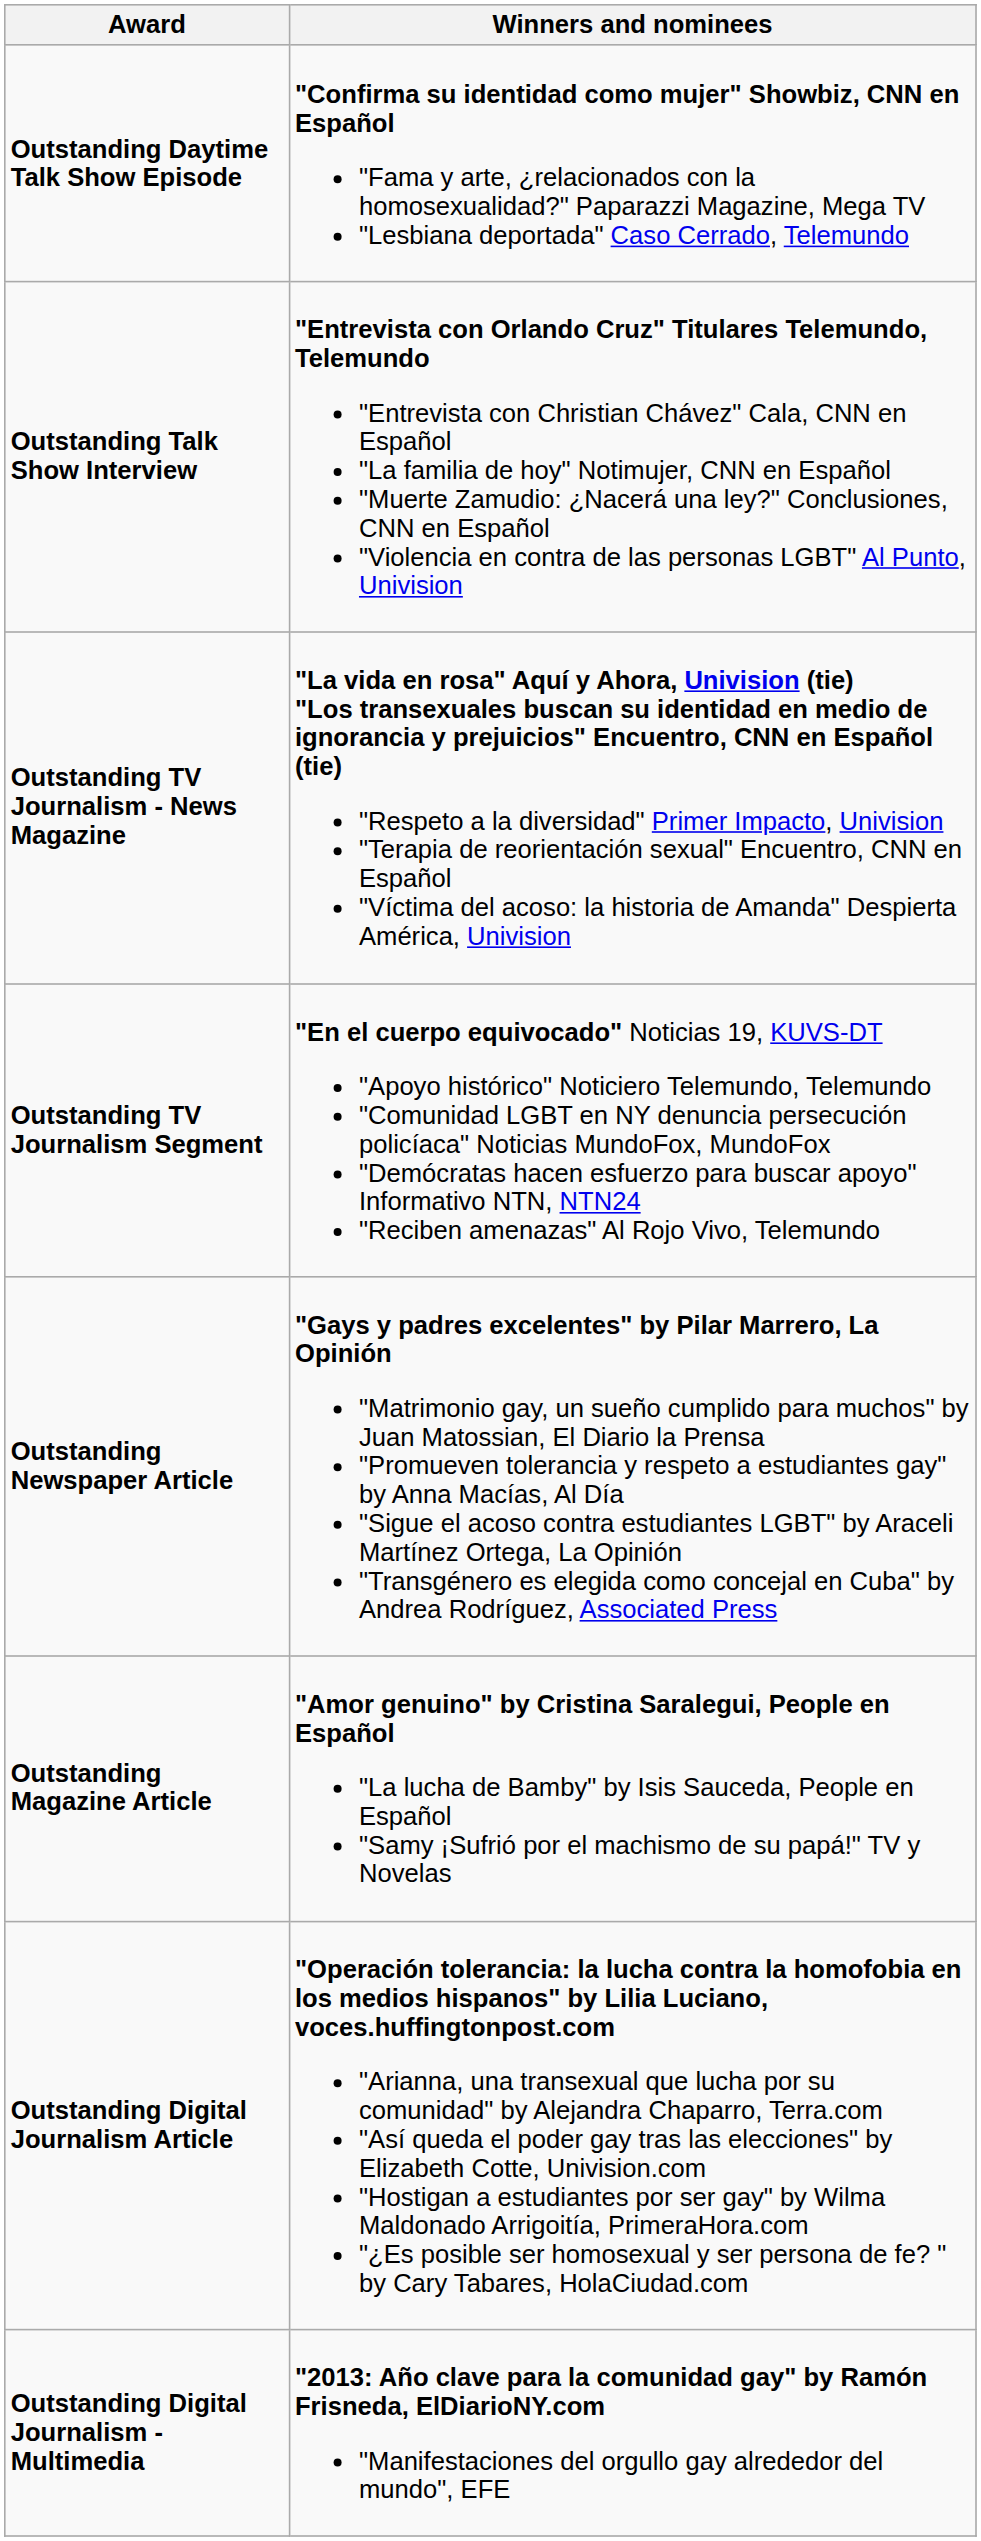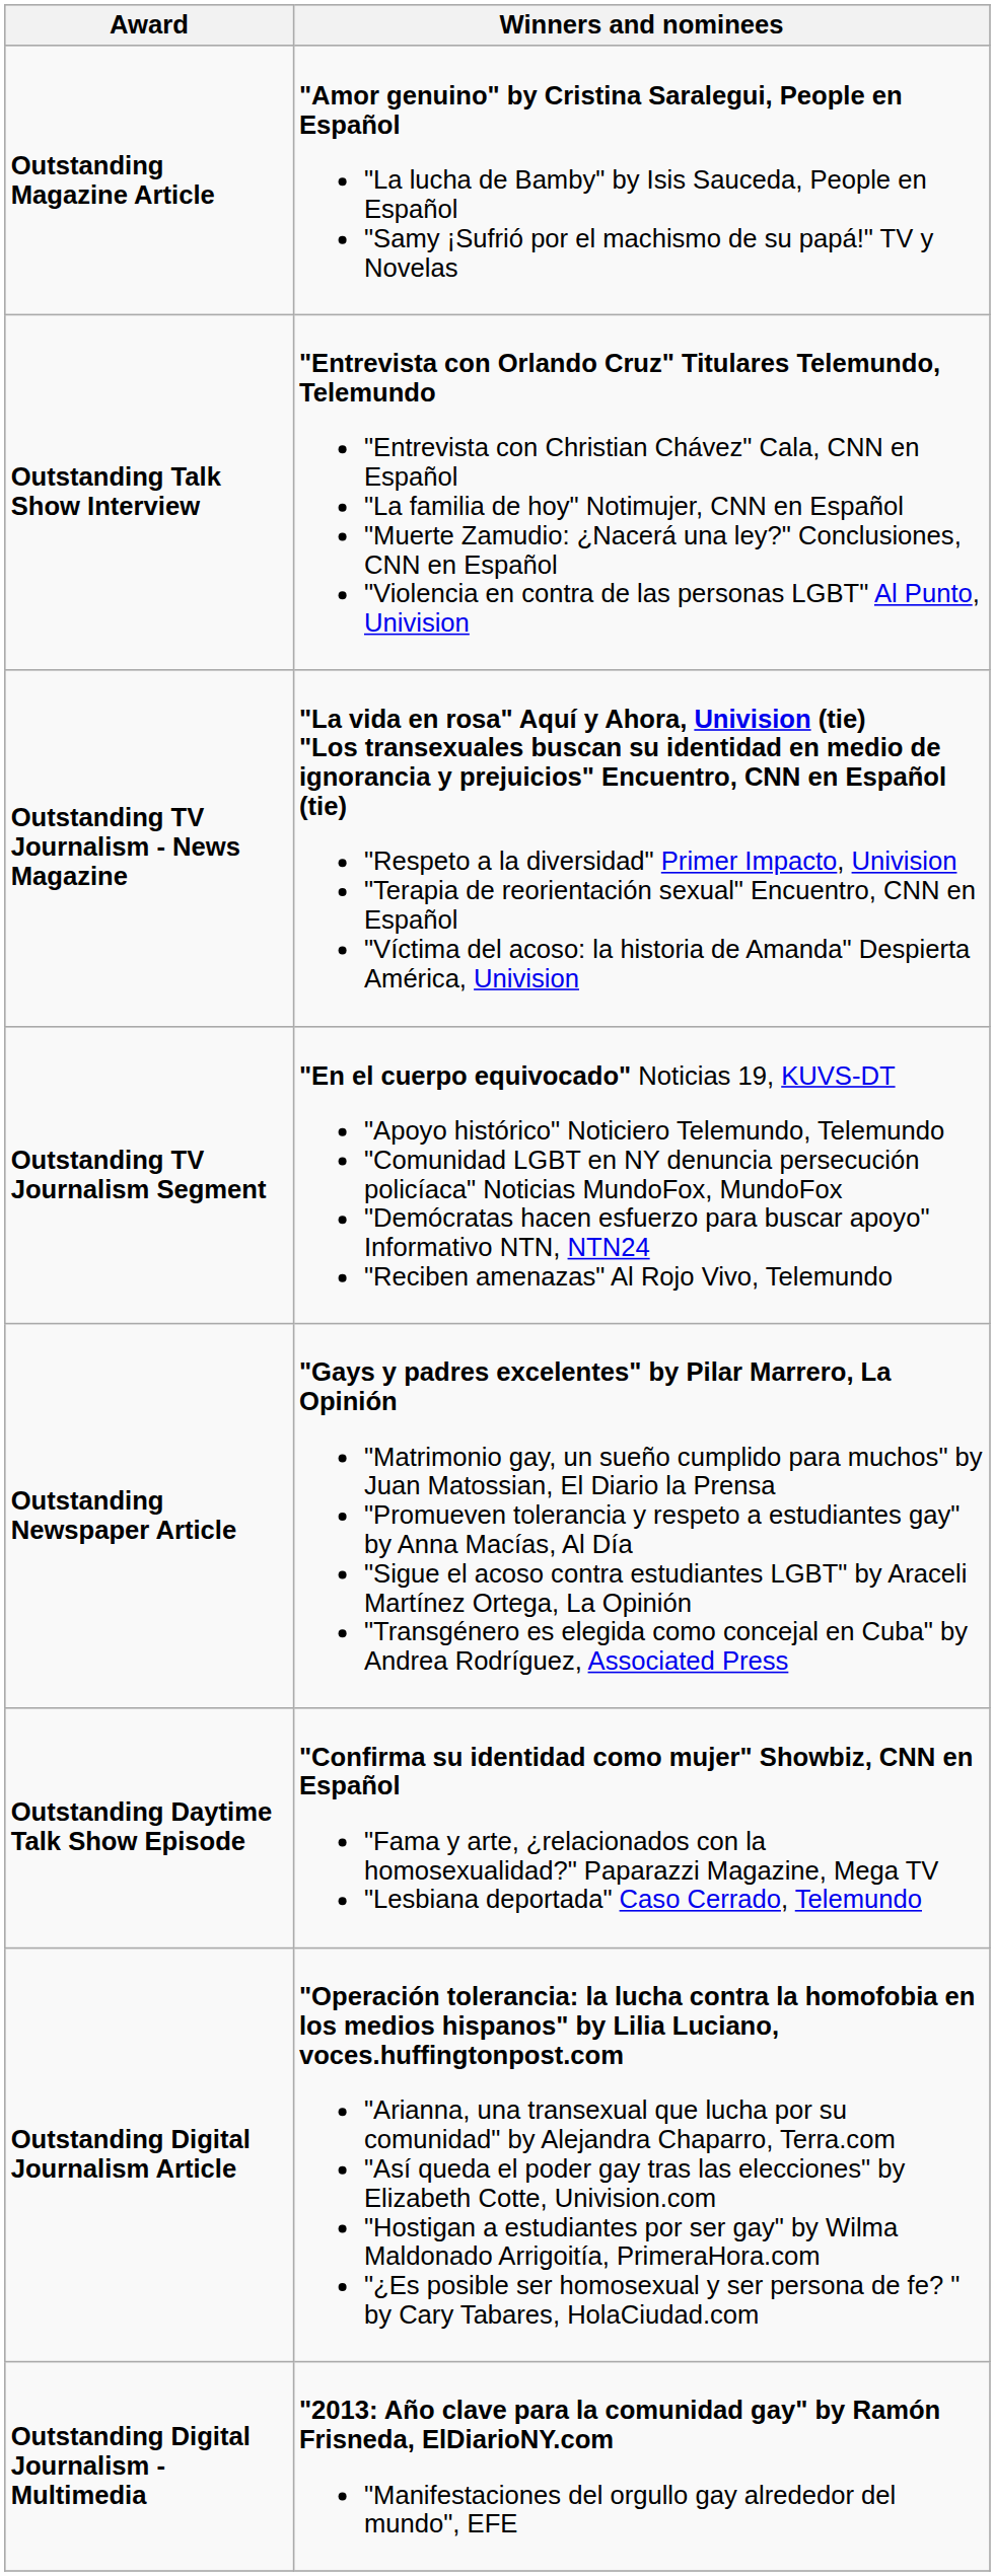rows swapped: Outstanding Daytime Talk Show Episode <-> Outstanding Magazine Article
